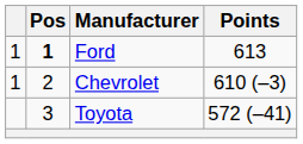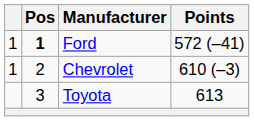Ford | Points: 613 -> 572 (–41)
Toyota | Points: 572 (–41) -> 613
